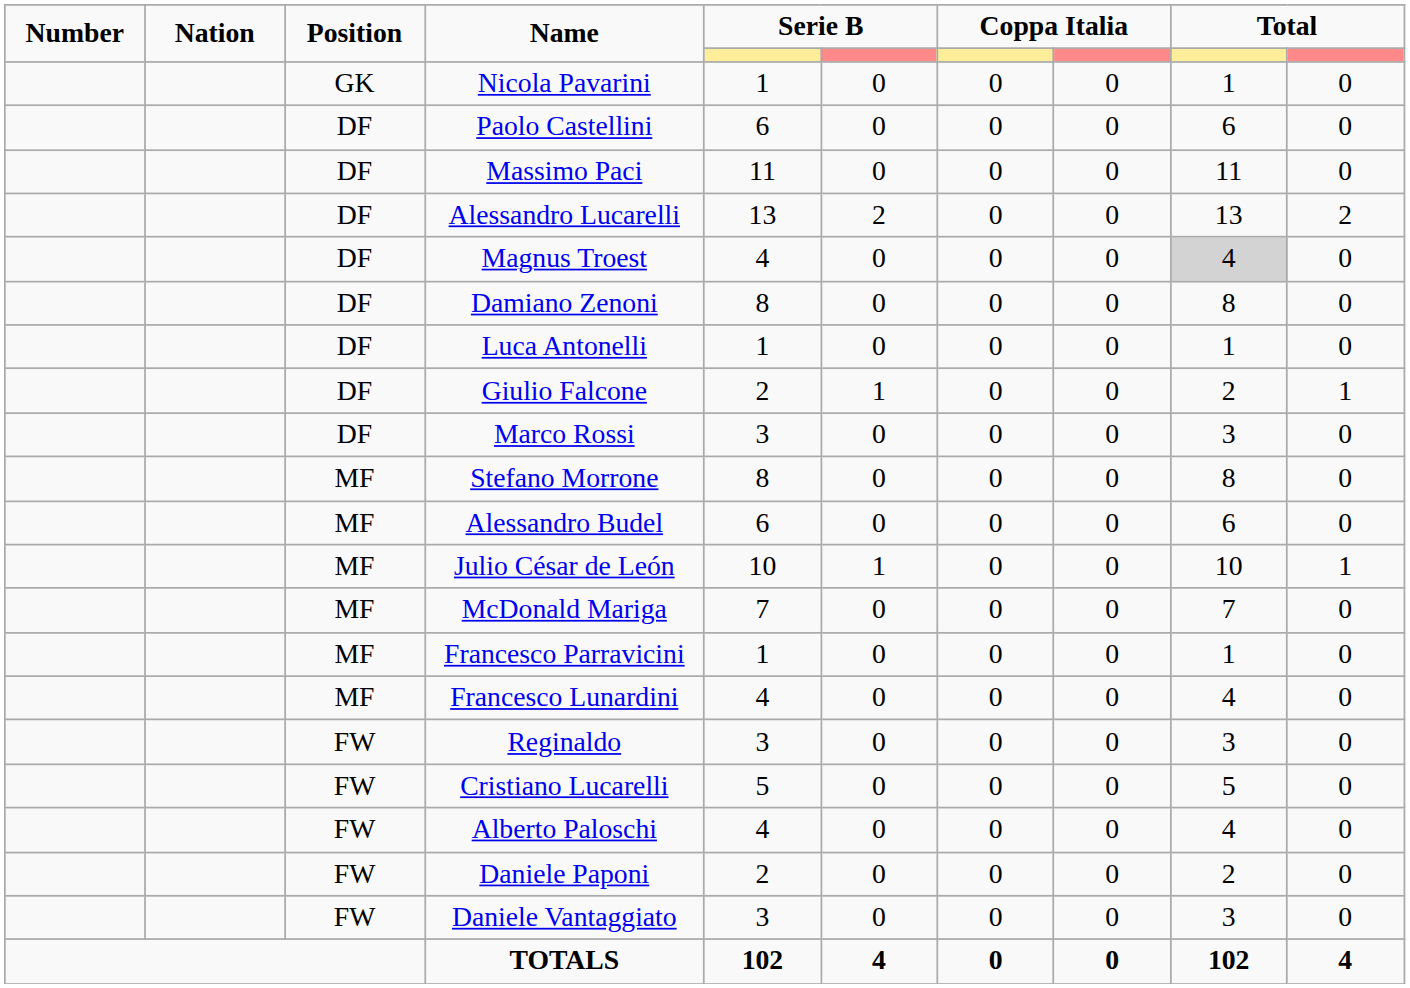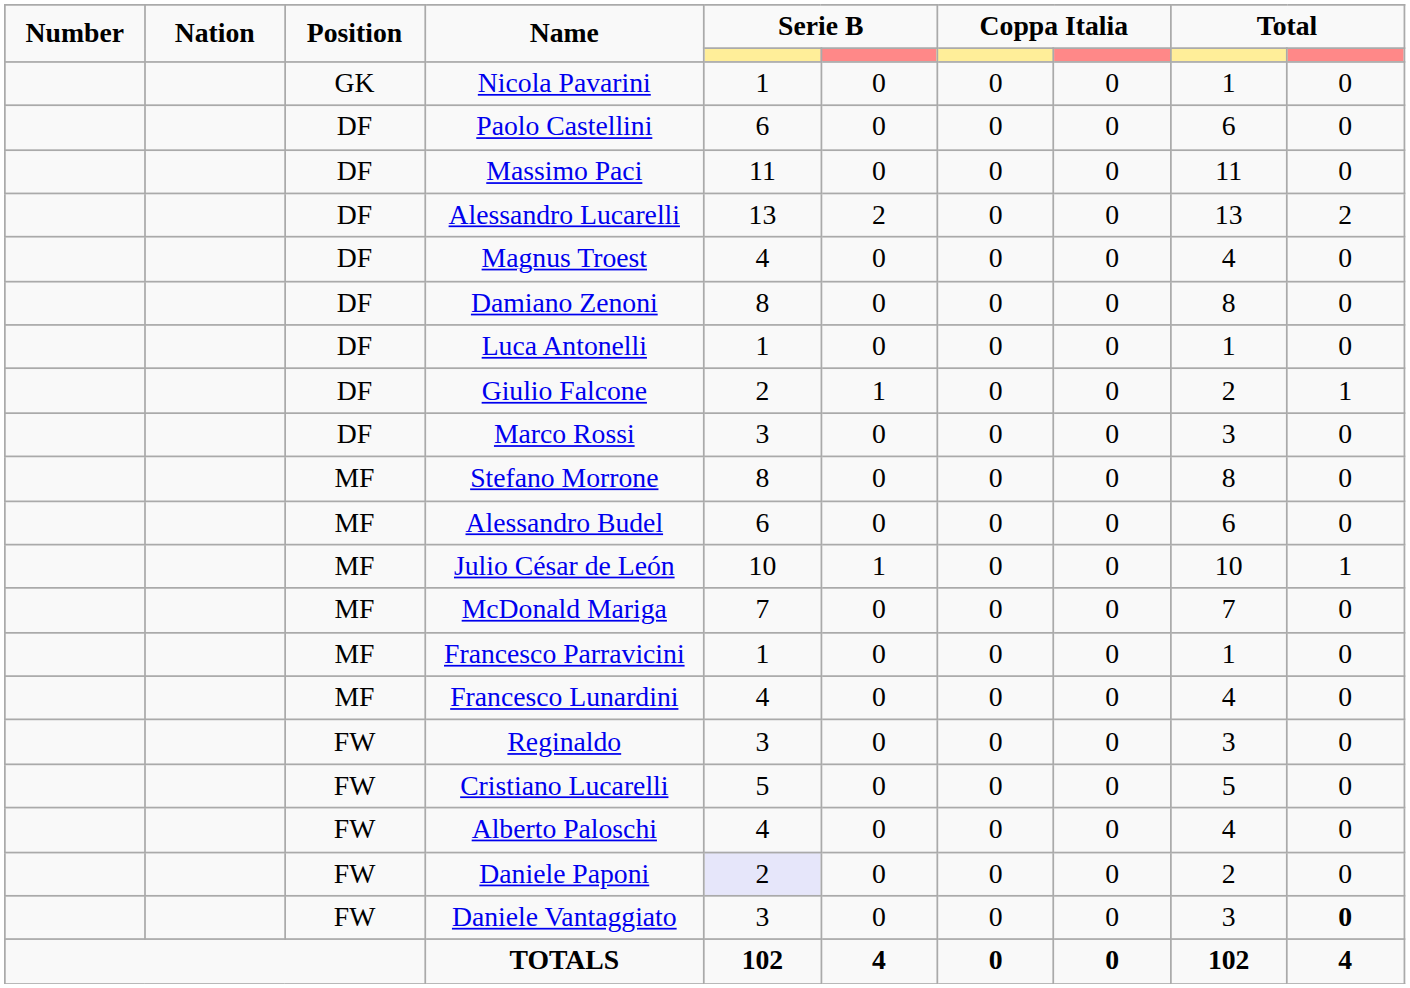Magnus Troest | column 9: lightgrey background -> no background
Daniele Paponi | column 5: no background -> lavender background
Daniele Vantaggiato | column 10: normal -> bold
